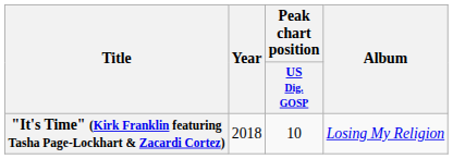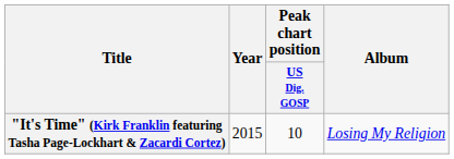row 3 | Year: 2018 -> 2015
